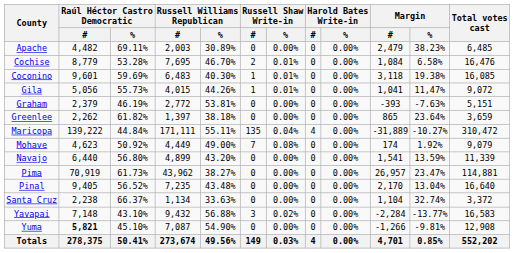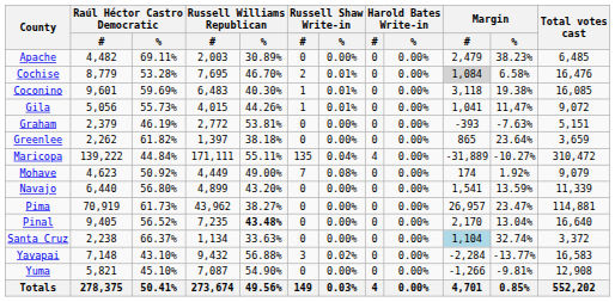Cochise | Margin / #: no background -> lightgrey background
Pinal | Russell Williams Republican / %: normal -> bold
Santa Cruz | Margin / #: no background -> lightblue background
Yuma | Raúl Héctor Castro Democratic / #: bold -> normal
